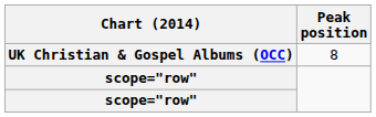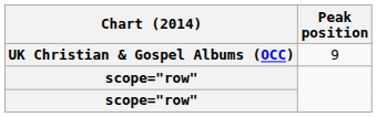UK Christian & Gospel Albums (OCC) | Peak position: 8 -> 9
